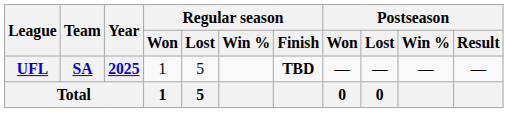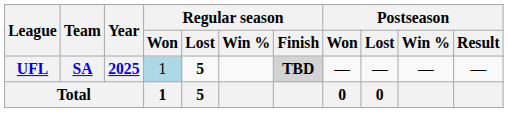UFL | Regular season / Won: no background -> lightblue background
UFL | Regular season / Lost: normal -> bold
UFL | Regular season / Finish: no background -> lightgrey background
